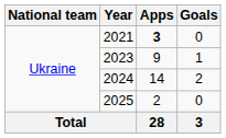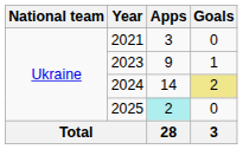2021 | Apps: bold -> normal
2024 | Goals: no background -> khaki background
2025 | Apps: no background -> paleturquoise background
